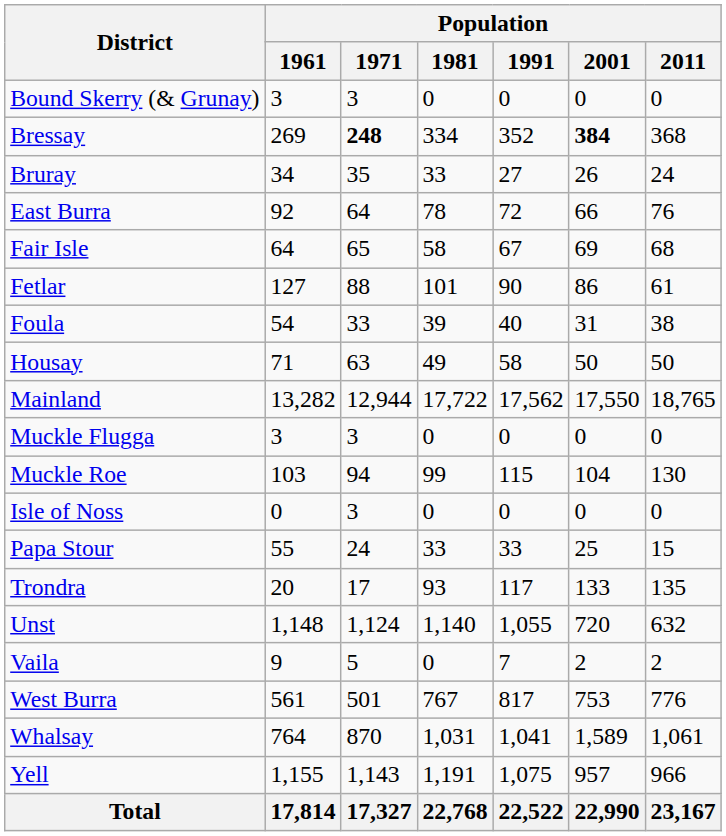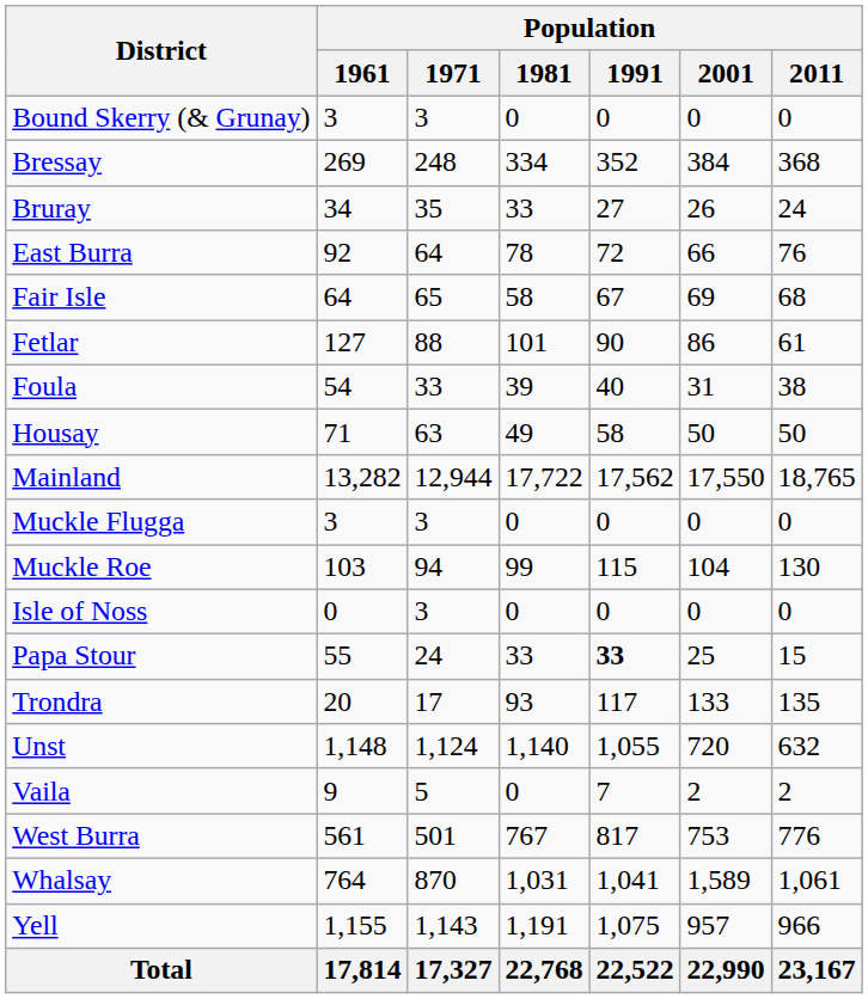Bressay | Population / 1971: bold -> normal
Bressay | Population / 2001: bold -> normal
Papa Stour | Population / 1991: normal -> bold
